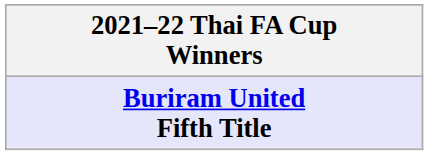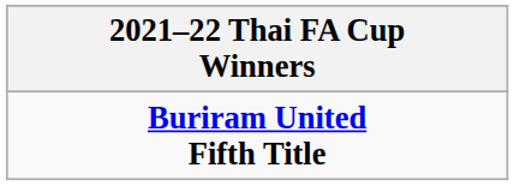row 2 | column 1: lavender background -> no background
